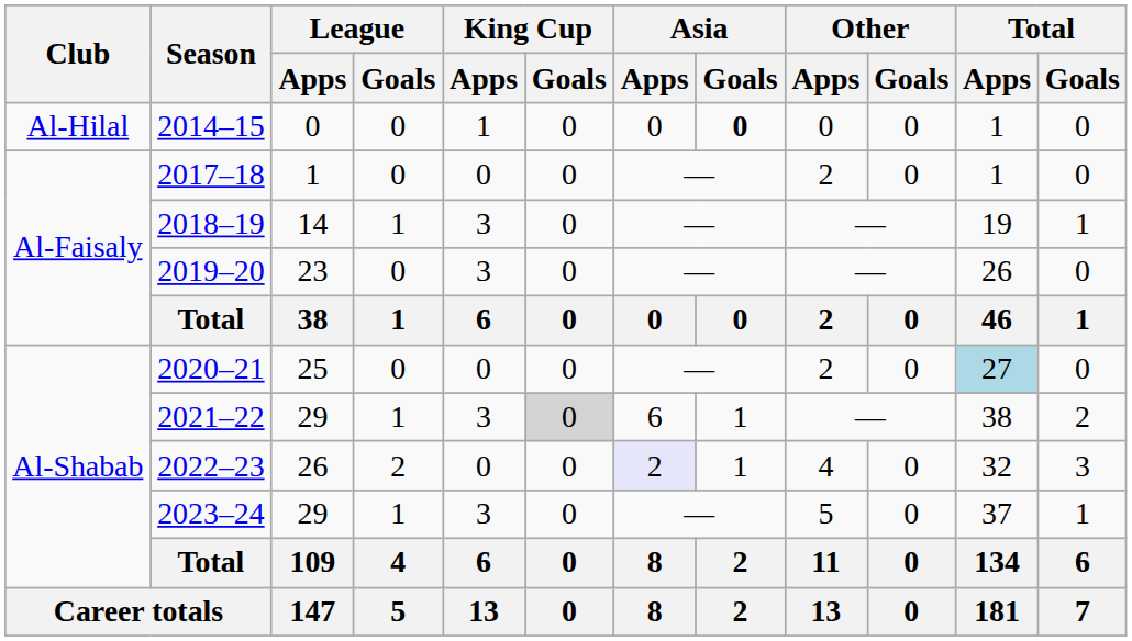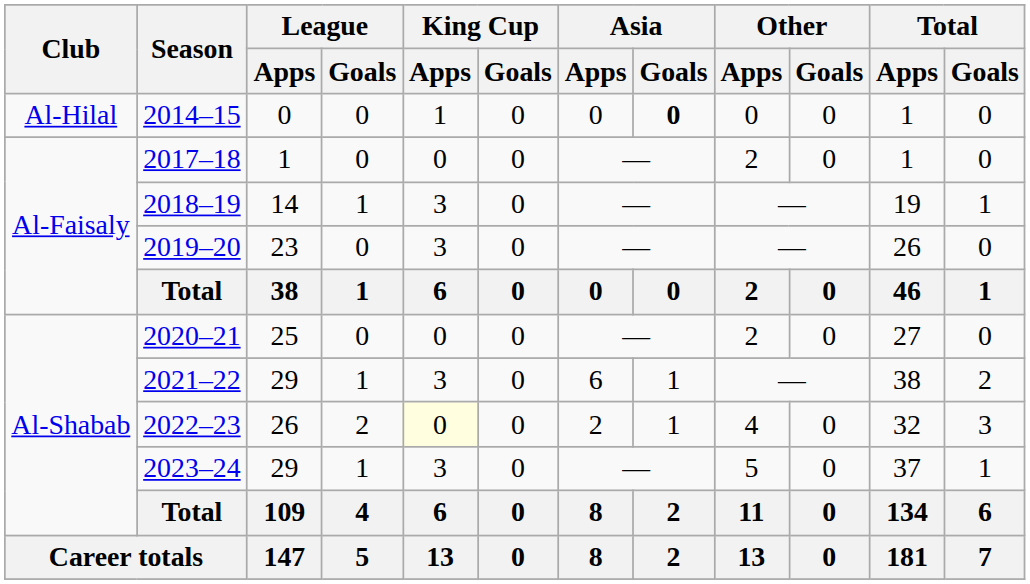2020–21 | Total / Apps: lightblue background -> no background
2021–22 | King Cup / Goals: lightgrey background -> no background
2022–23 | King Cup / Apps: no background -> lightyellow background
2022–23 | Asia / Apps: lavender background -> no background
